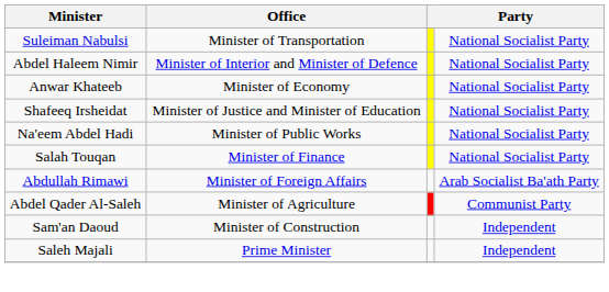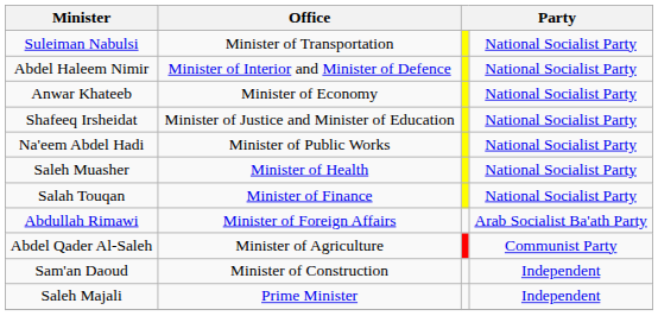+ row: Saleh Muasher | Minister of Health | National Socialist Party
